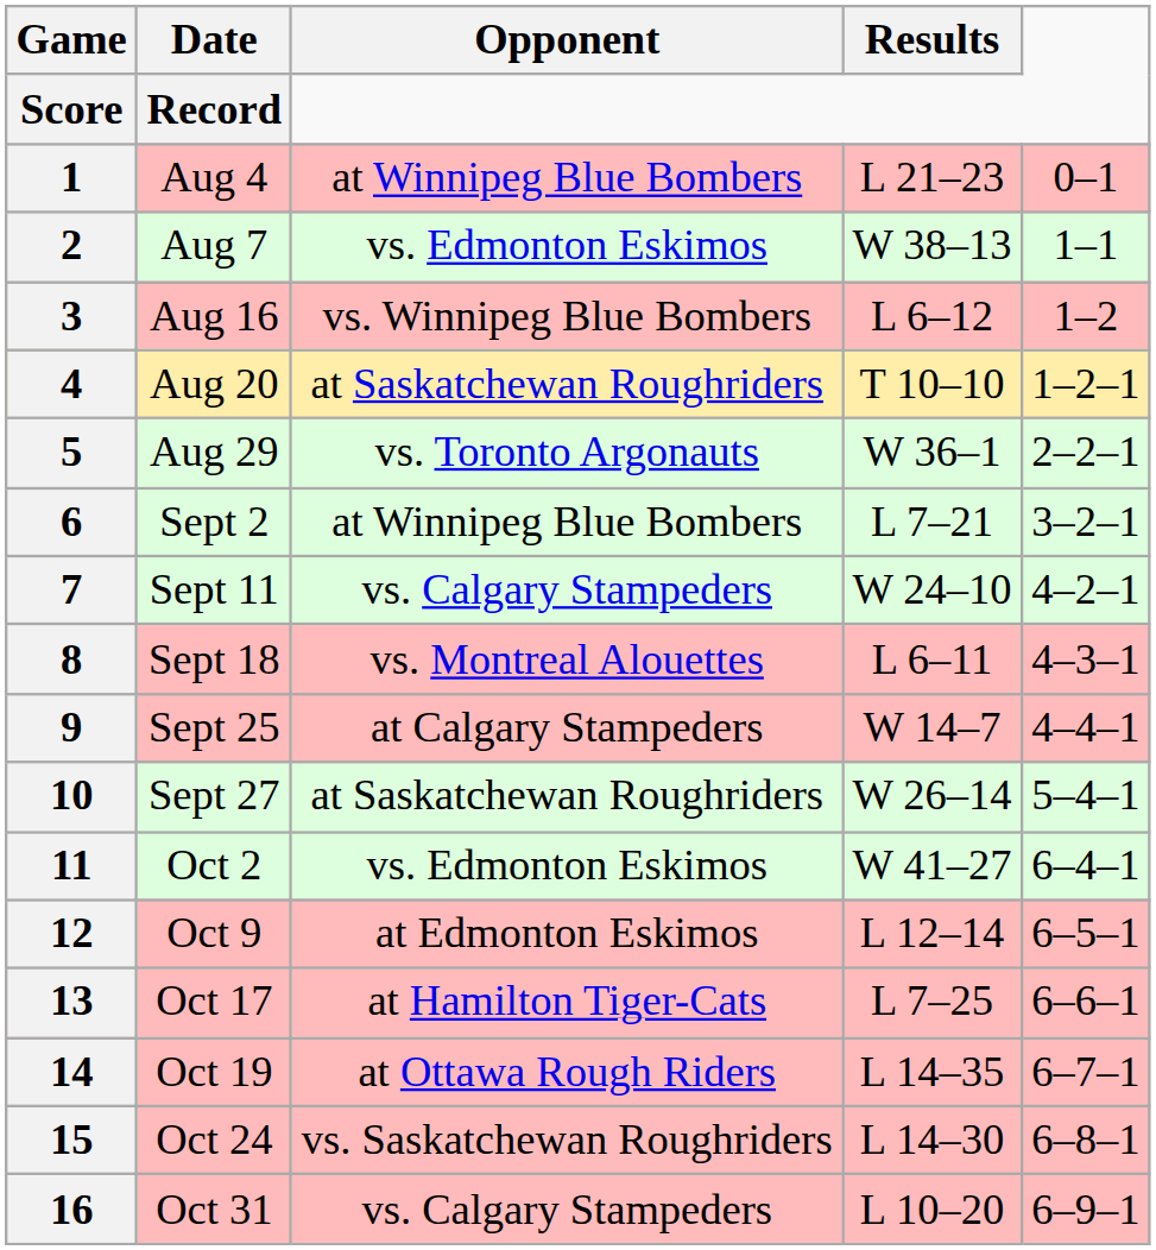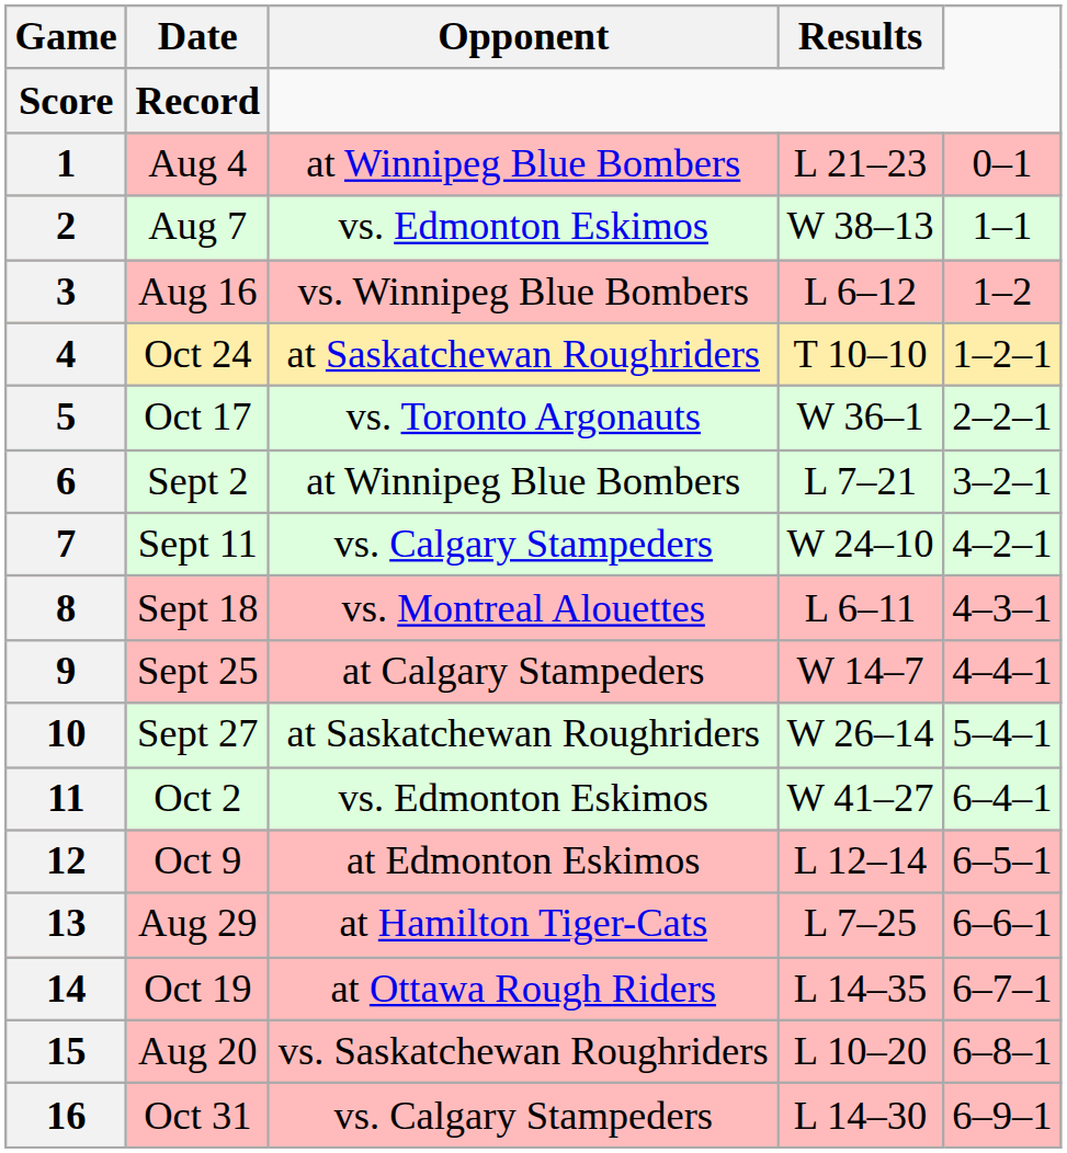4 | Date / Record: Aug 20 -> Oct 24
5 | Date / Record: Aug 29 -> Oct 17
13 | Date / Record: Oct 17 -> Aug 29
15 | Date / Record: Oct 24 -> Aug 20
15 | Results: L 14–30 -> L 10–20
16 | Results: L 10–20 -> L 14–30
